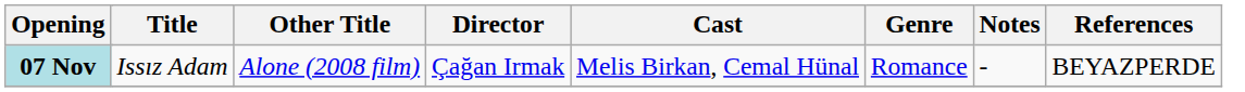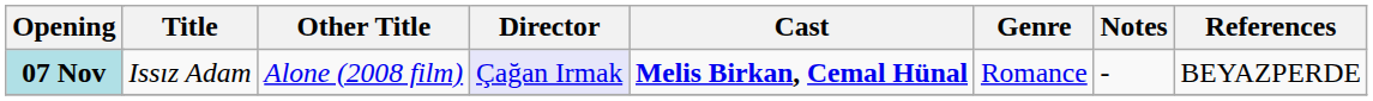07 Nov | Director: no background -> lavender background
07 Nov | Cast: normal -> bold
